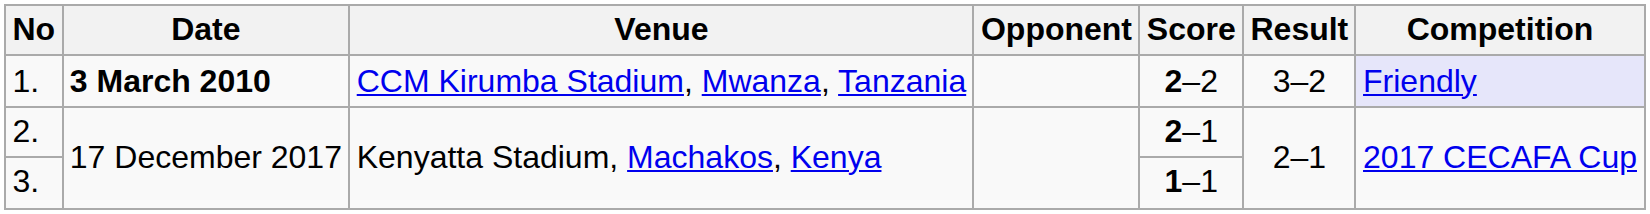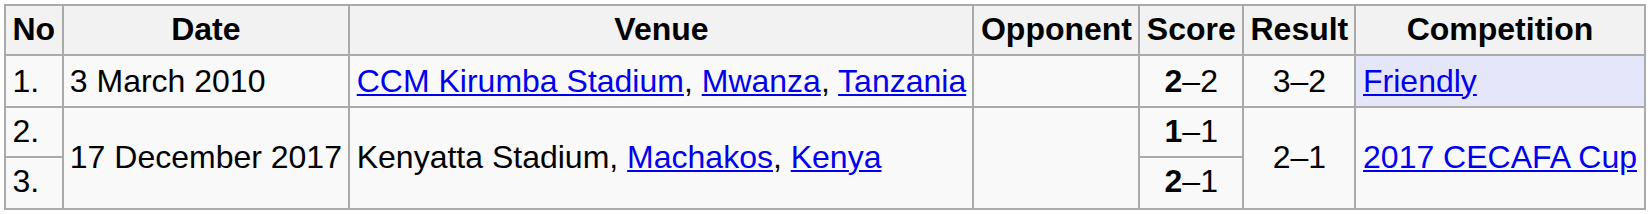1. | Date: bold -> normal
2. | Score: 2–1 -> 1–1
3. | Score: 1–1 -> 2–1
